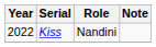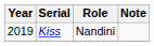Kiss | Year: 2022 -> 2019
